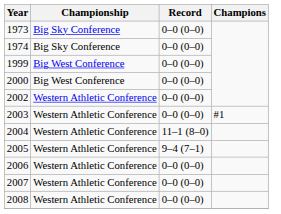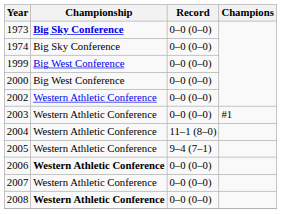1973 | Championship: normal -> bold
2006 | Championship: normal -> bold
2008 | Championship: normal -> bold
